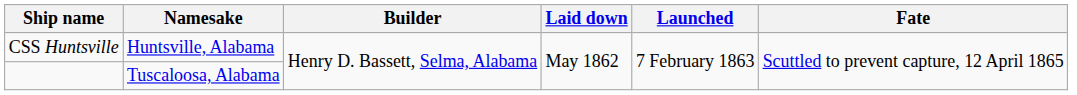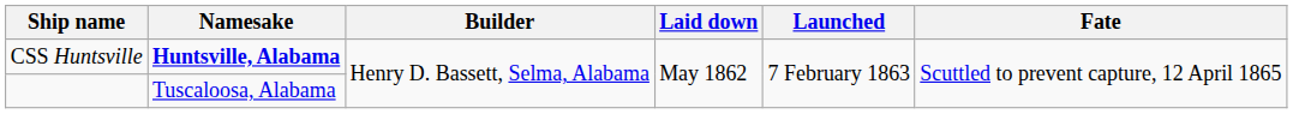CSS Huntsville | Namesake: normal -> bold
